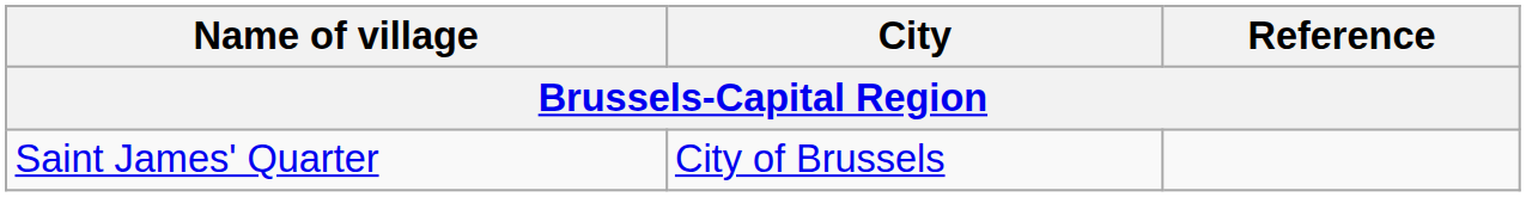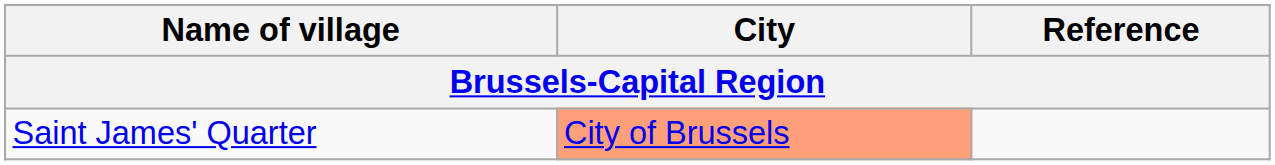Saint James' Quarter | City: no background -> lightsalmon background
